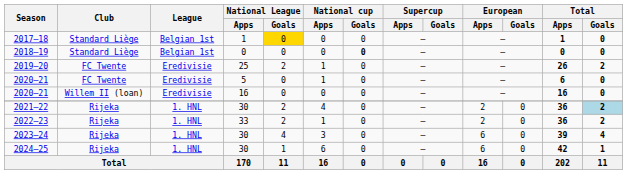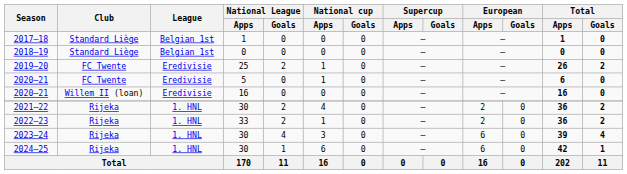2017–18 | National League / Goals: gold background -> no background
2018–19 | National cup / Goals: bold -> normal
2021–22 | Total / Goals: lightblue background -> no background
